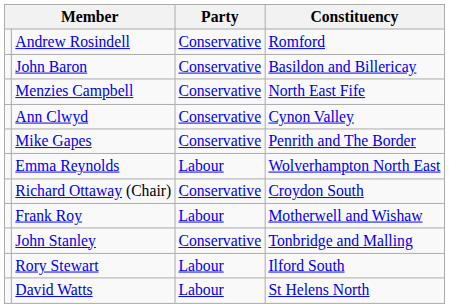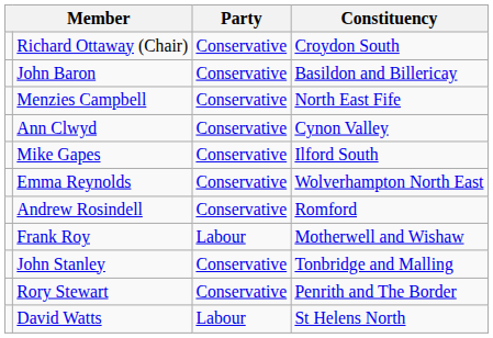rows swapped: Richard Ottaway (Chair) <-> Andrew Rosindell
Mike Gapes | Constituency: Penrith and The Border -> Ilford South
Emma Reynolds | Party: Labour -> Conservative
Rory Stewart | Party: Labour -> Conservative
Rory Stewart | Constituency: Ilford South -> Penrith and The Border
